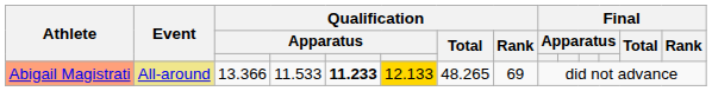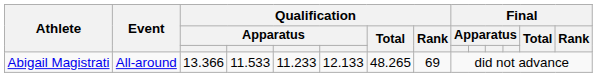row 4 | Athlete: lightsalmon background -> no background
row 4 | Event: khaki background -> no background
row 4 | column 5: bold -> normal
row 4 | column 6: gold background -> no background
